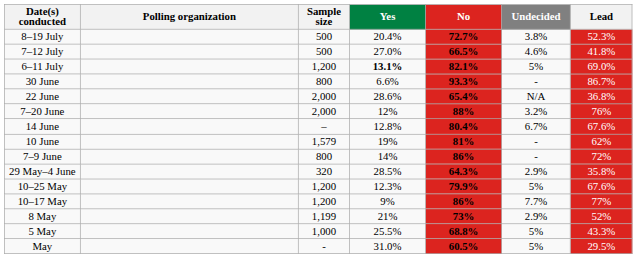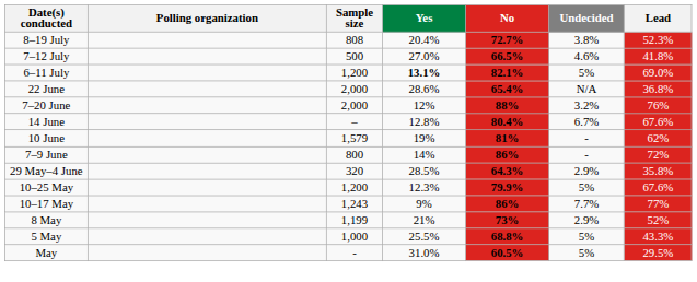8–19 July | Sample size: 500 -> 808
- row: 30 June | 800 | 6.6% | 93.3% | - | 86.7%
10–17 May | Sample size: 1,200 -> 1,243
